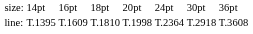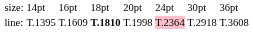line: | column 4: normal -> bold
line: | column 6: no background -> pink background
